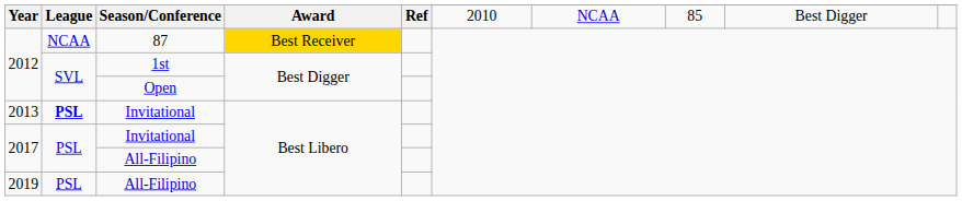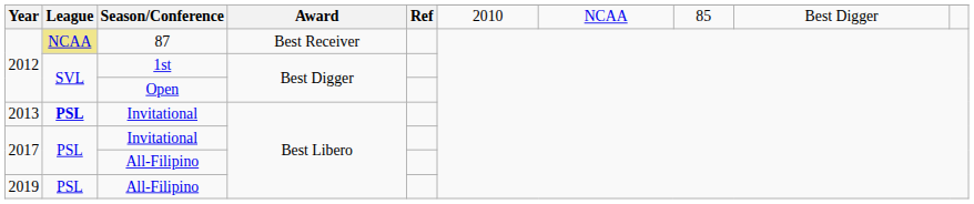87 | League: no background -> khaki background
87 | Award: gold background -> no background
